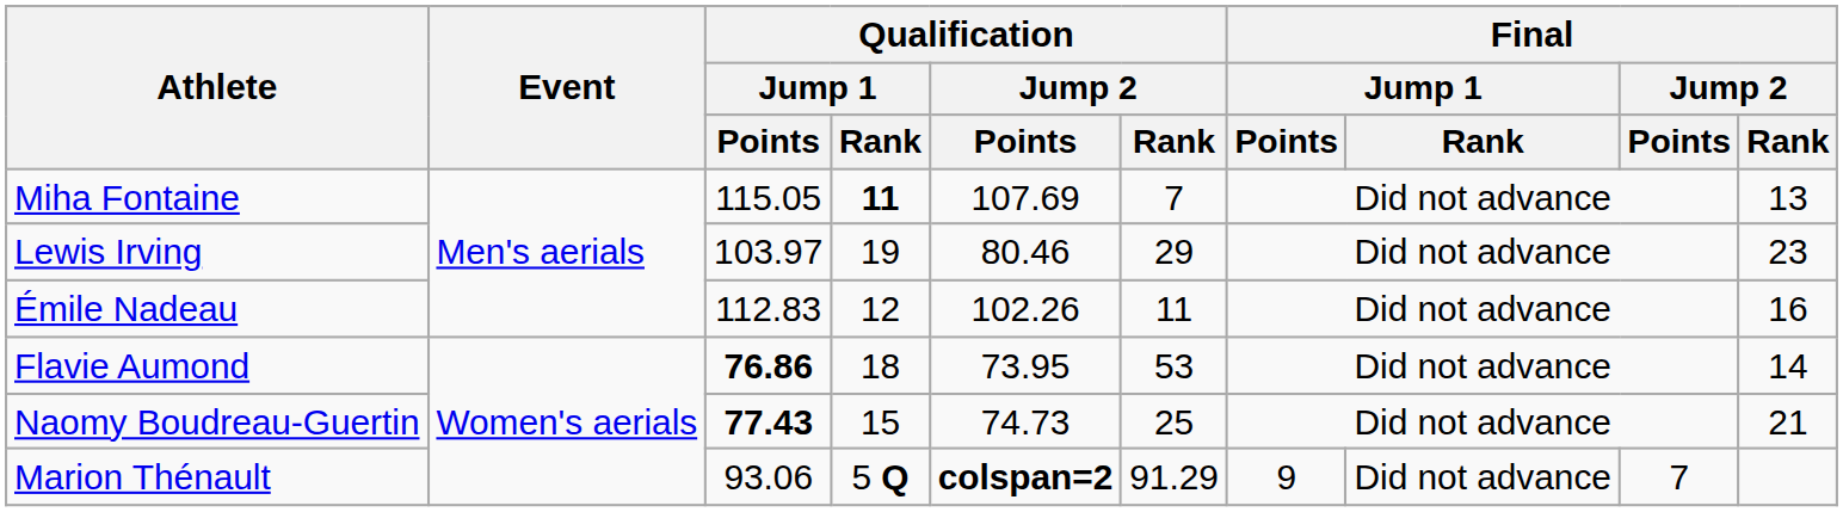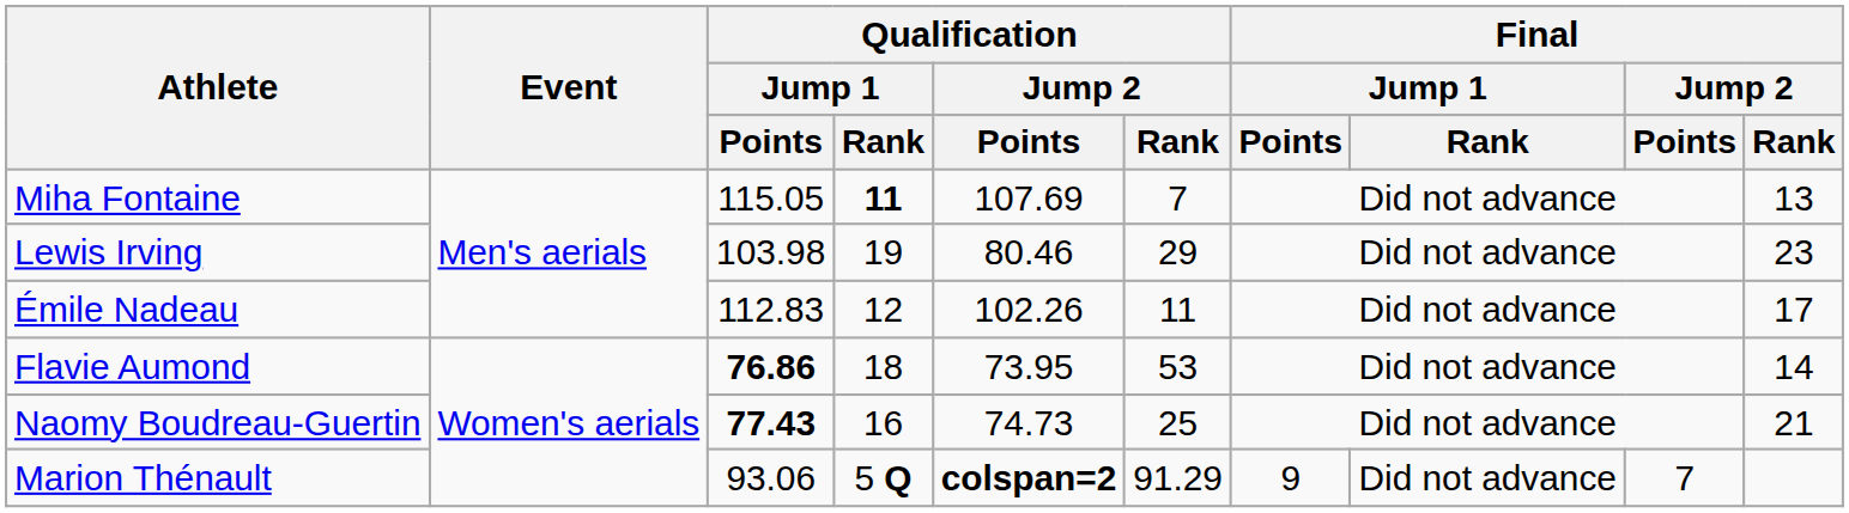Lewis Irving | Qualification / Jump 1 / Points: 103.97 -> 103.98
Émile Nadeau | Final / Jump 2 / Rank: 16 -> 17
Naomy Boudreau-Guertin | Qualification / Jump 1 / Rank: 15 -> 16
